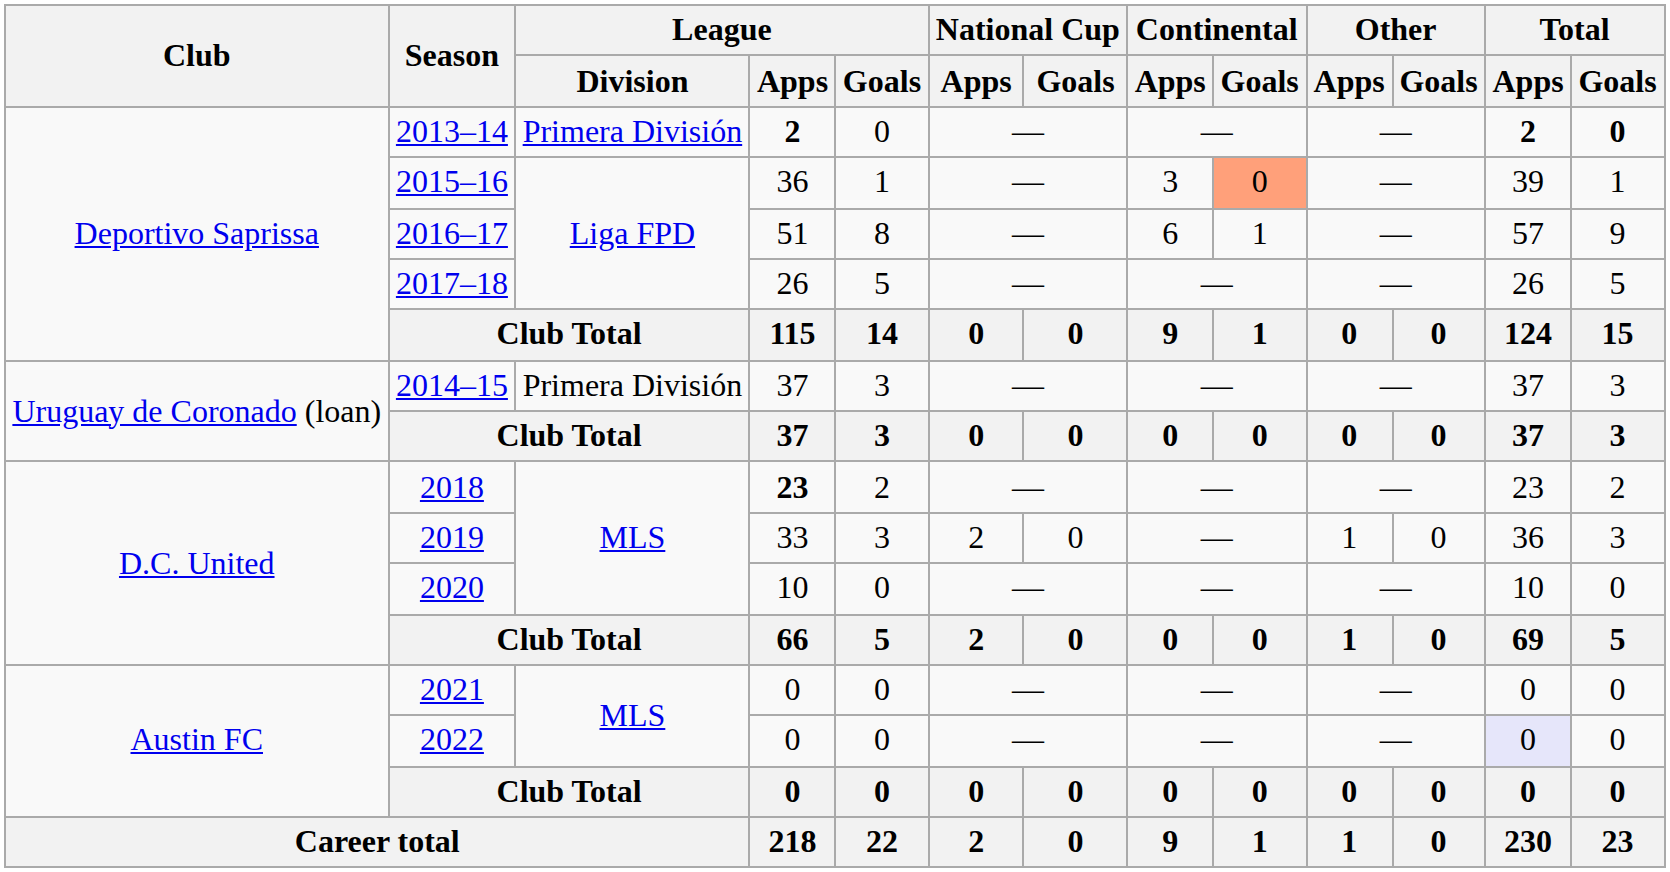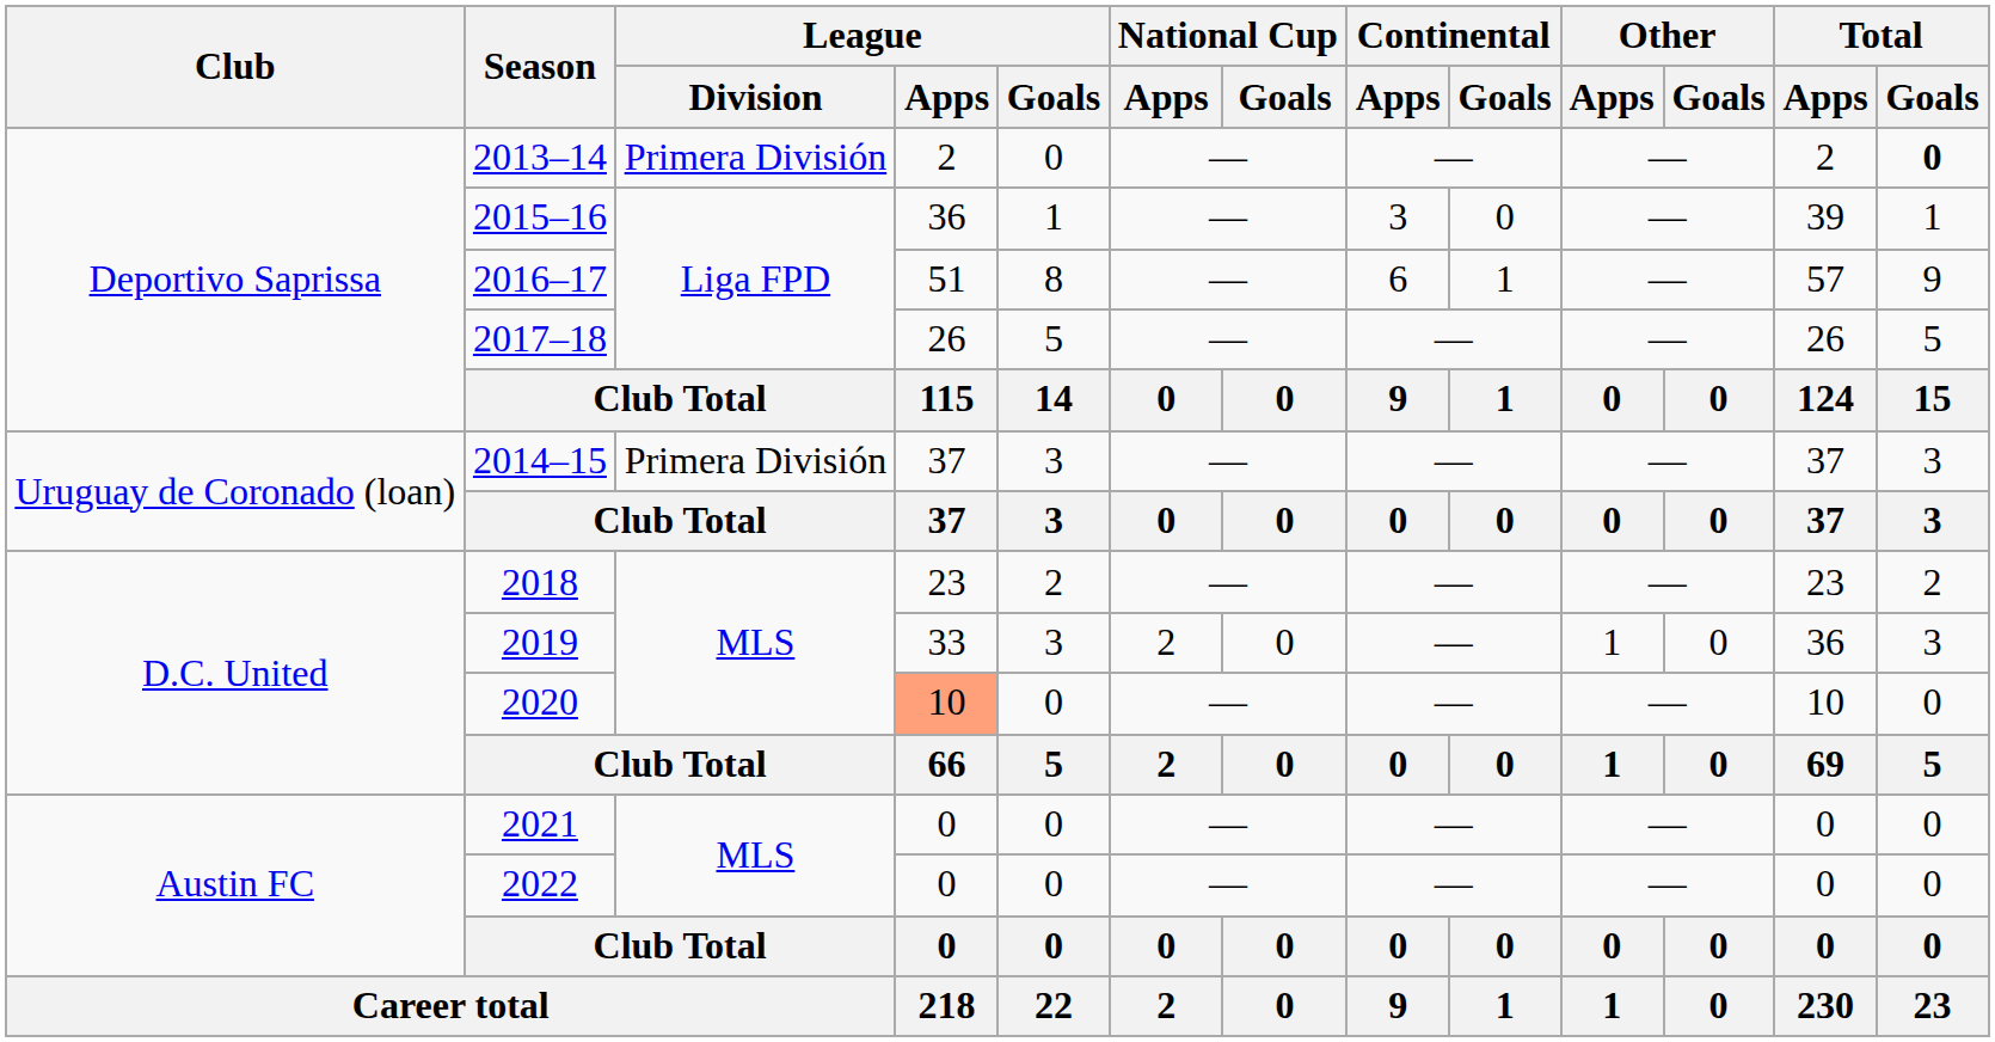2013–14 | League / Apps: bold -> normal
2013–14 | Total / Apps: bold -> normal
2015–16 | Continental / Goals: lightsalmon background -> no background
2018 | League / Apps: bold -> normal
2020 | League / Apps: no background -> lightsalmon background
2022 | Total / Apps: lavender background -> no background
